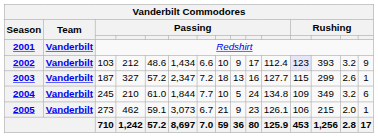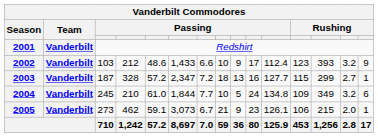2002 | column 6: 1,434 -> 1,433
2002 | column 12: lavender background -> no background
2003 | column 4: 327 -> 328
2003 | column 14: 2.6 -> 2.7
